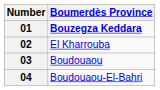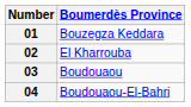01 | Boumerdès Province: bold -> normal
